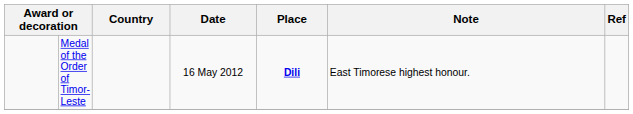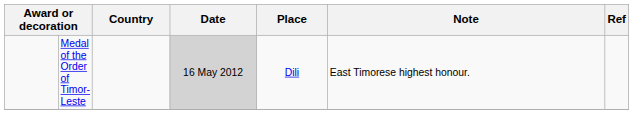Medal of the Order of Timor-Leste | Date: no background -> lightgrey background
Medal of the Order of Timor-Leste | Place: bold -> normal
